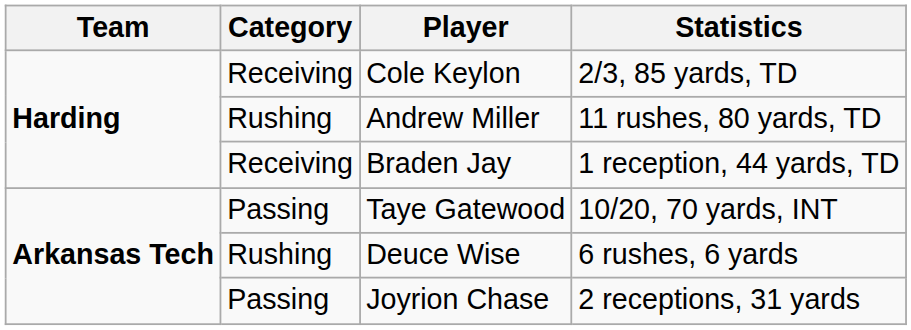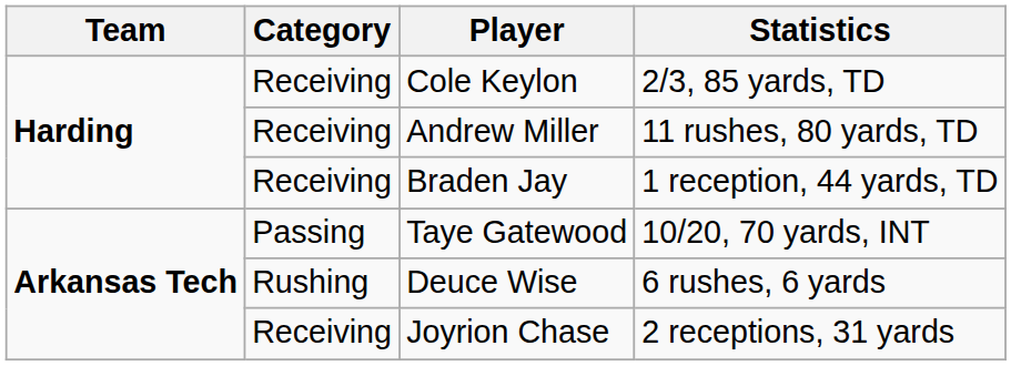Andrew Miller | Category: Rushing -> Receiving
Joyrion Chase | Category: Passing -> Receiving
